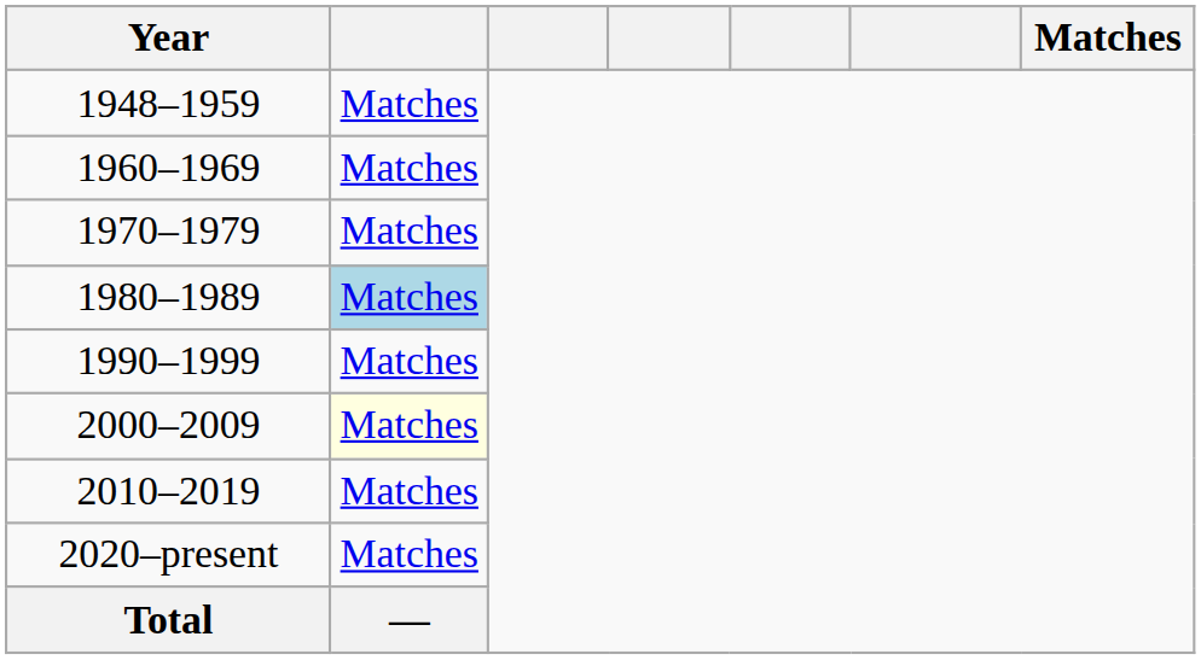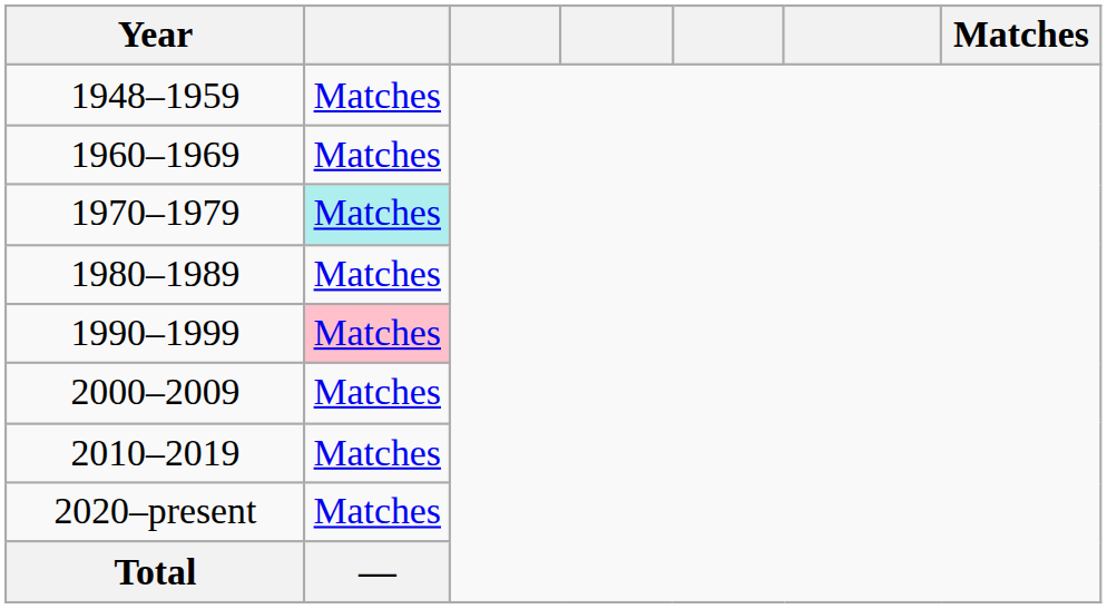1970–1979 | column 2: no background -> paleturquoise background
1980–1989 | column 2: lightblue background -> no background
1990–1999 | column 2: no background -> pink background
2000–2009 | column 2: lightyellow background -> no background
